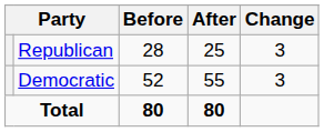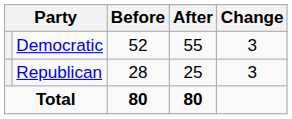rows swapped: Democratic <-> Republican
